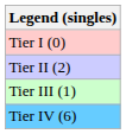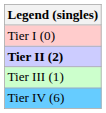row 3 | column 1: normal -> bold
